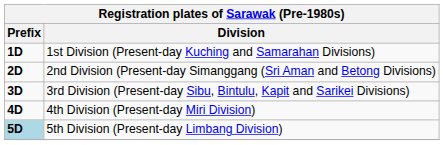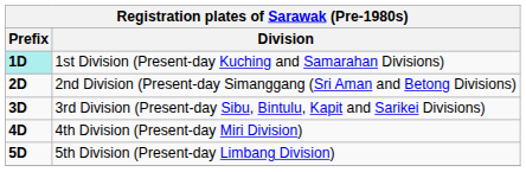1st Division (Present-day Kuching and Samarahan Divisions) | Prefix: no background -> paleturquoise background
5th Division (Present-day Limbang Division) | Prefix: lightblue background -> no background
